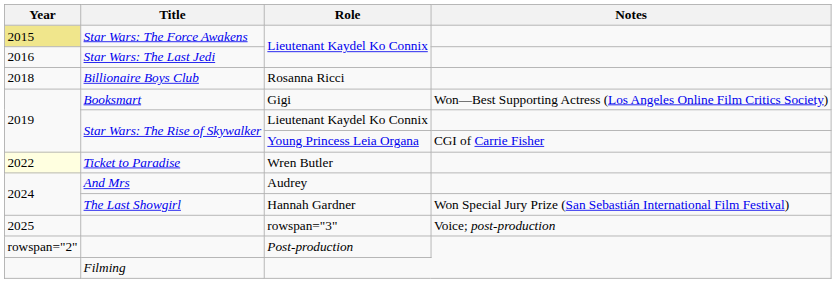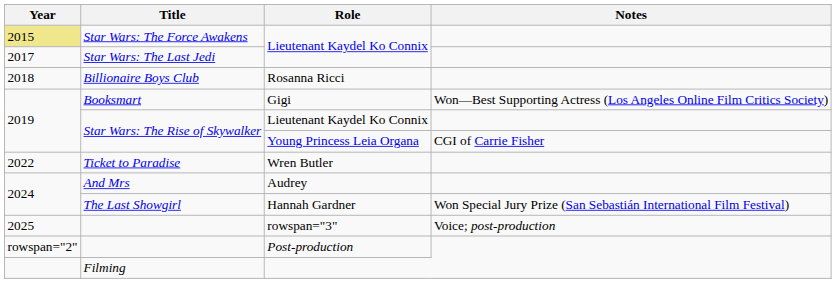Star Wars: The Last Jedi | Year: 2016 -> 2017
Ticket to Paradise | Year: lightyellow background -> no background
